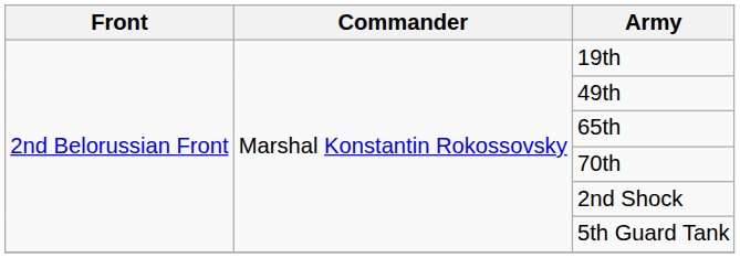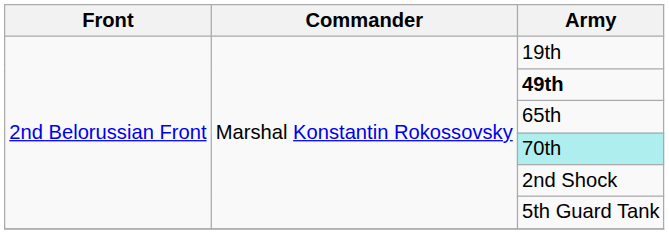49th | Army: normal -> bold
70th | Army: no background -> paleturquoise background
